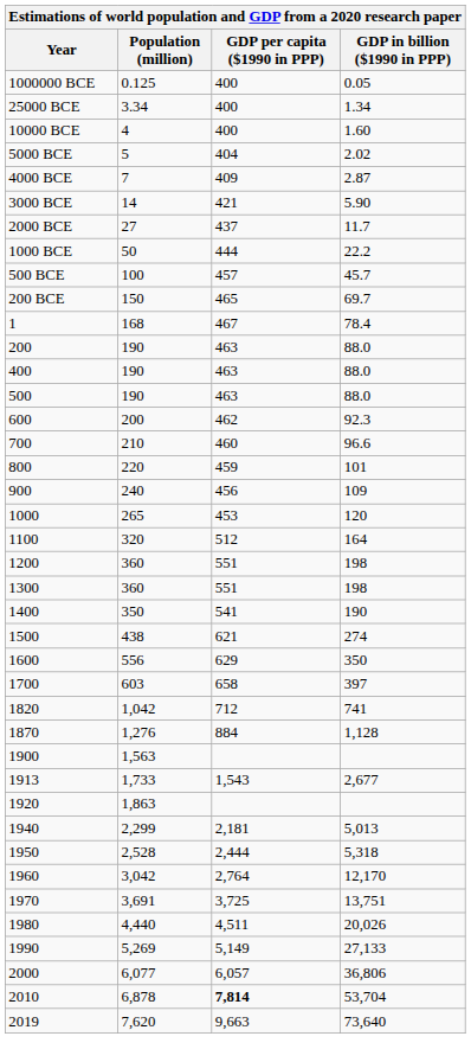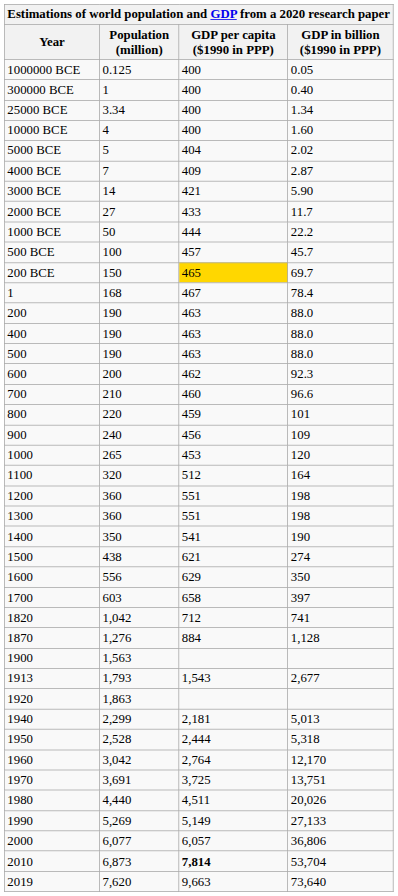+ row: 300000 BCE | 1 | 400 | 0.40
2000 BCE | GDP per capita ($1990 in PPP): 437 -> 433
200 BCE | GDP per capita ($1990 in PPP): no background -> gold background
1913 | Population (million): 1,733 -> 1,793
2010 | Population (million): 6,878 -> 6,873
